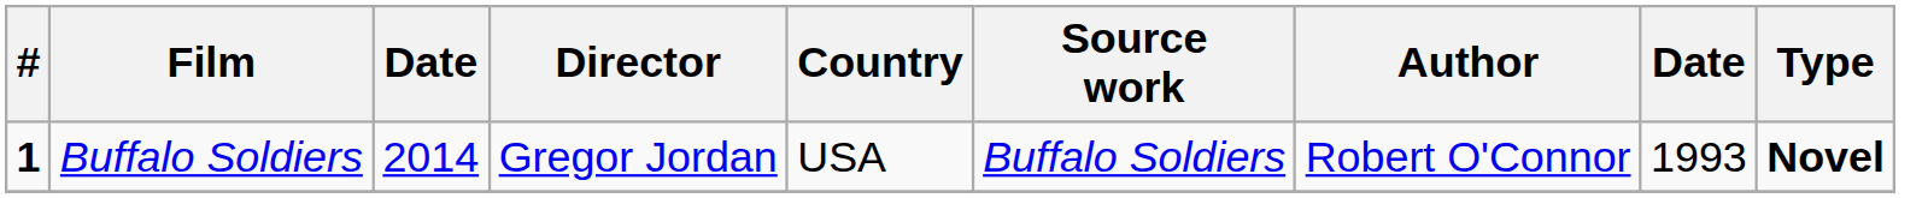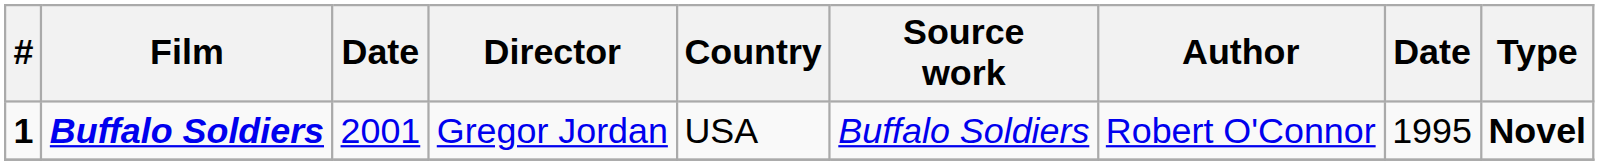row 2 | Film: normal -> bold
row 2 | column 3: 2014 -> 2001
row 2 | column 8: 1993 -> 1995
